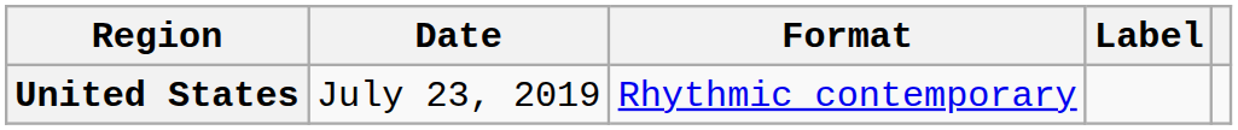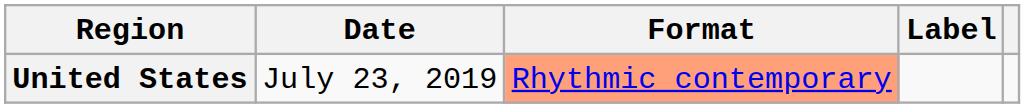United States | Format: no background -> lightsalmon background
